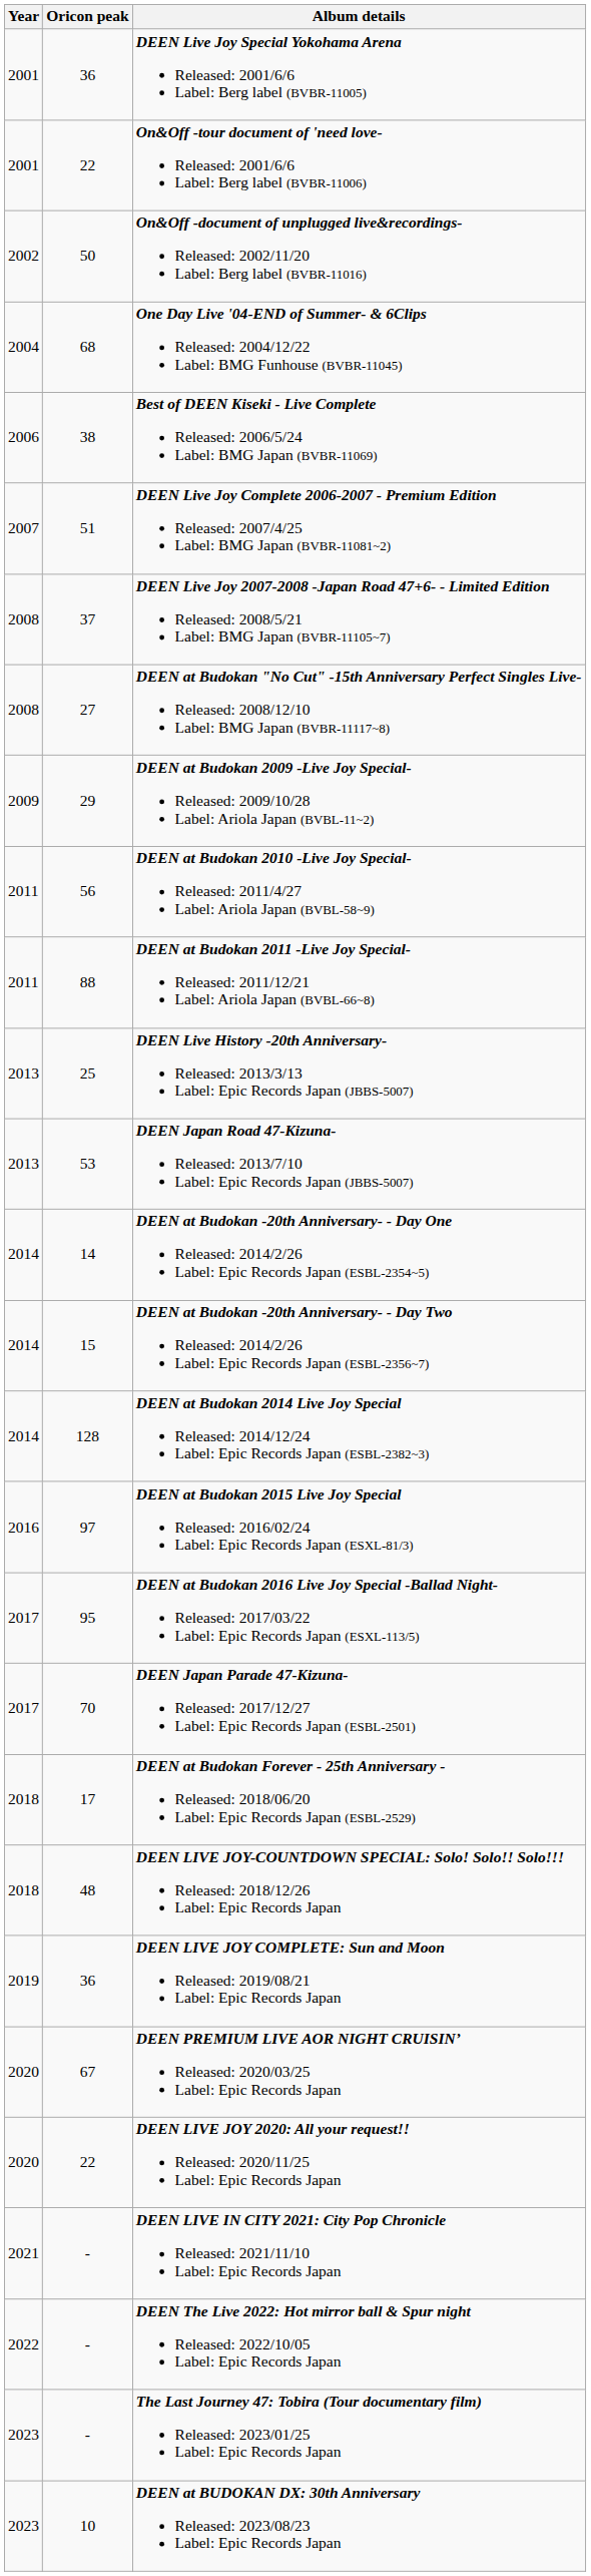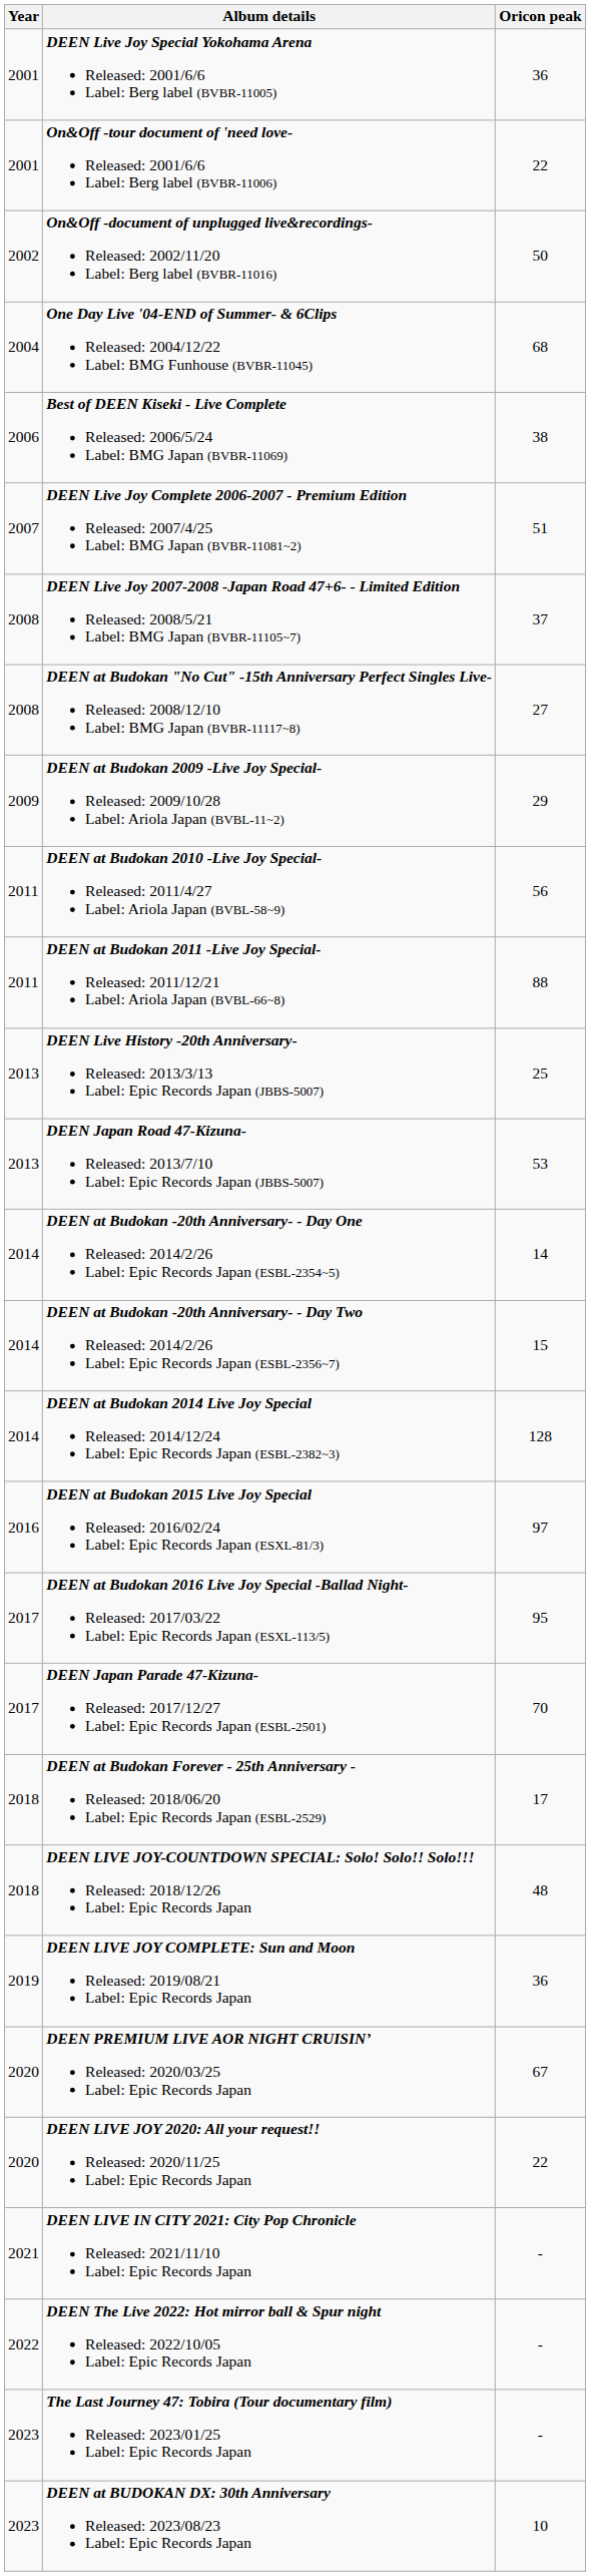columns swapped: Album details <-> Oricon peak
